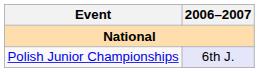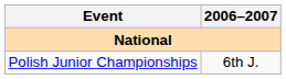Polish Junior Championships | 2006–2007: lavender background -> no background
